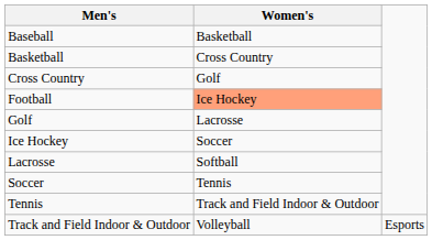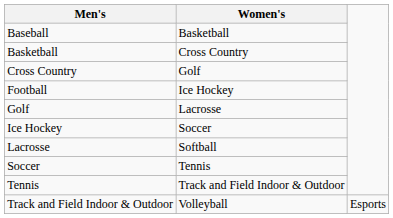Football | Women's: lightsalmon background -> no background
